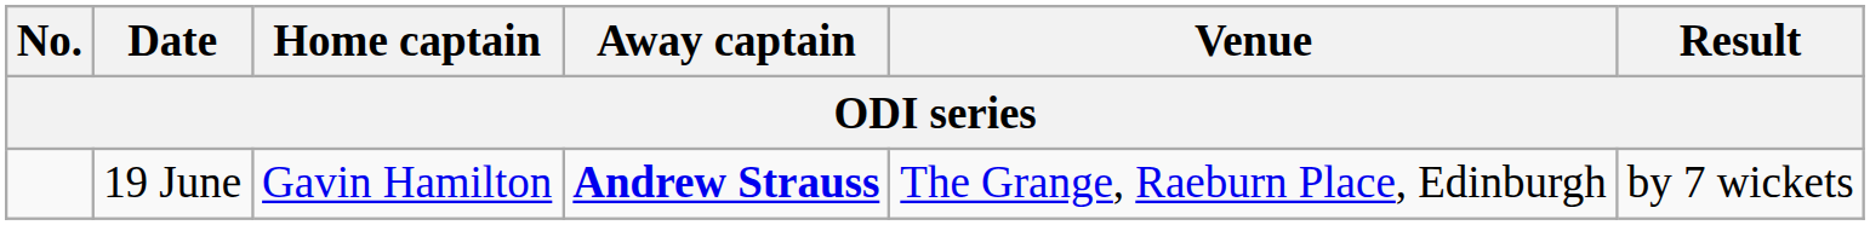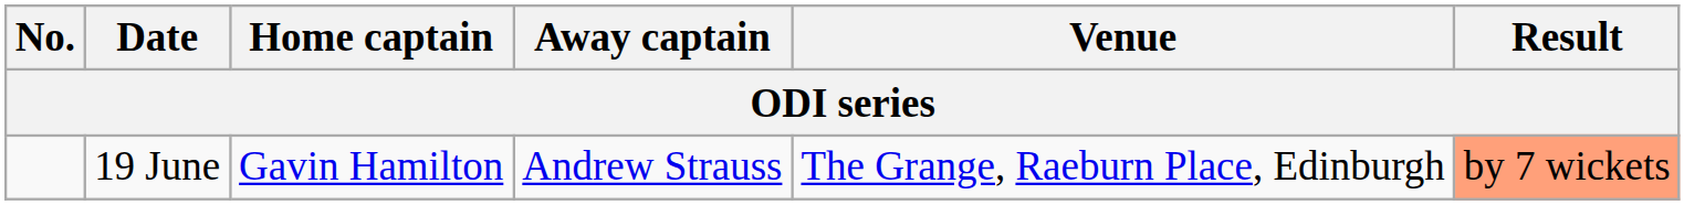19 June | Away captain: bold -> normal
19 June | Result: no background -> lightsalmon background
